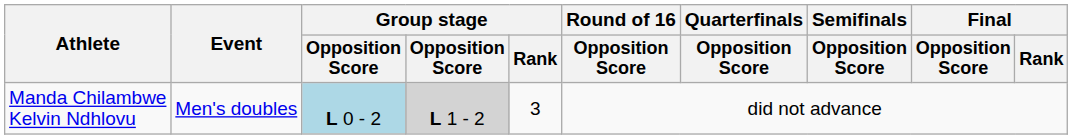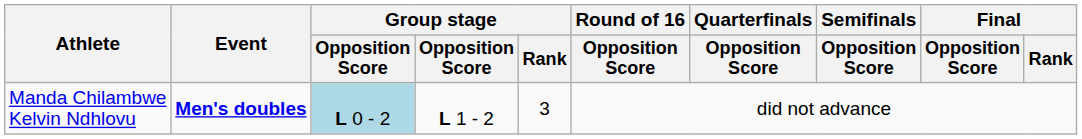Manda Chilambwe Kelvin Ndhlovu | Event: normal -> bold
Manda Chilambwe Kelvin Ndhlovu | column 4: lightgrey background -> no background
